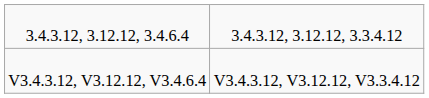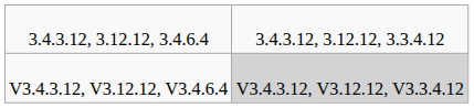V3.4.3.12, V3.12.12, V3.4.6.4 | column 2: no background -> lightgrey background
